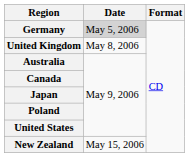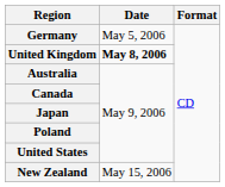Germany | Date: lightgrey background -> no background
United Kingdom | Date: normal -> bold
